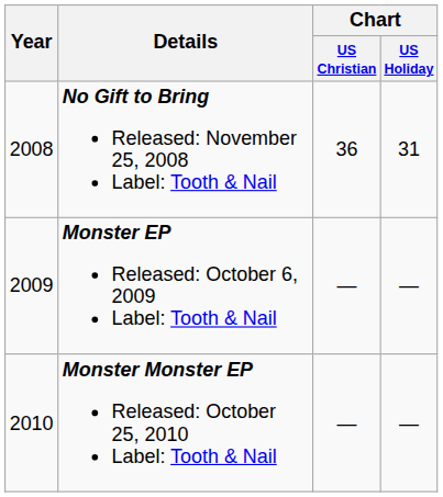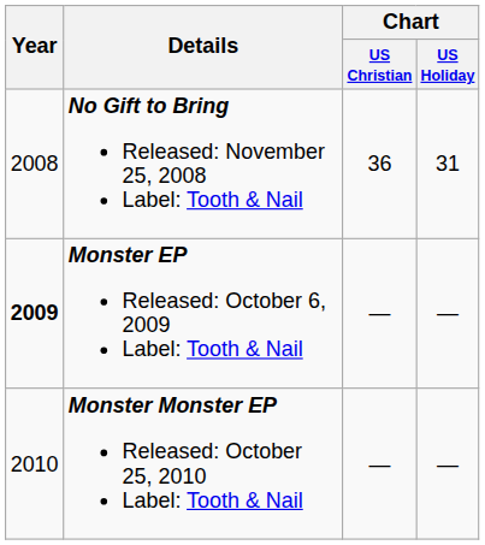Monster EP Released: October 6, 2009 Label: Tooth & Nail | Year: normal -> bold
